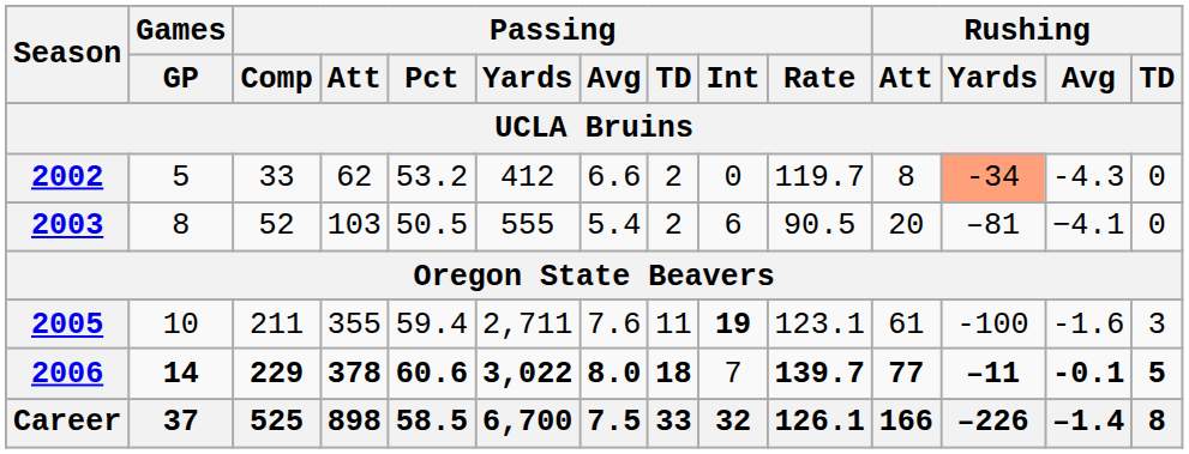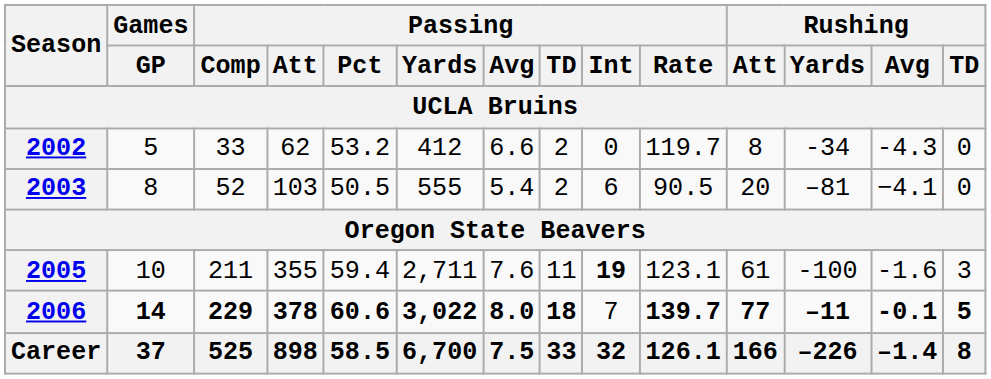2002 | Rushing / Yards: lightsalmon background -> no background
